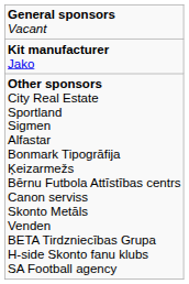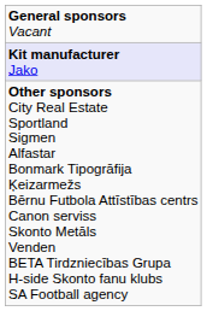row 2 | column 1: no background -> lavender background
